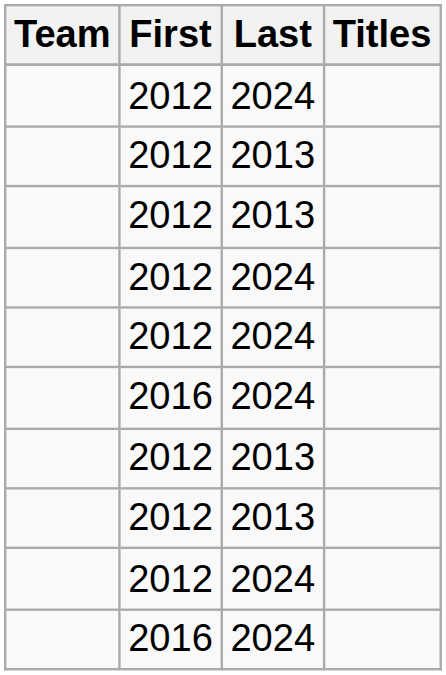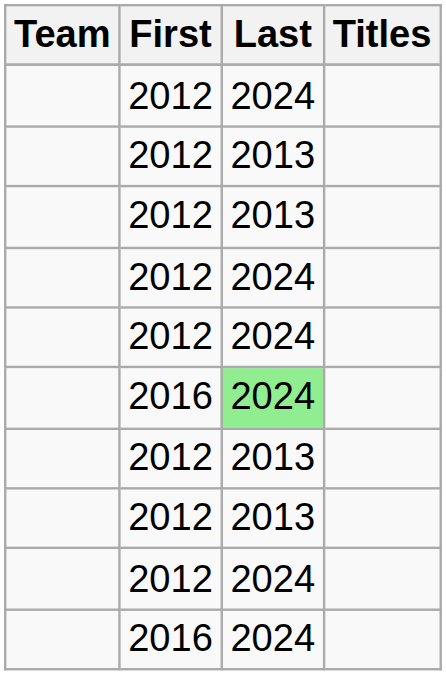row 7 | Last: no background -> lightgreen background
